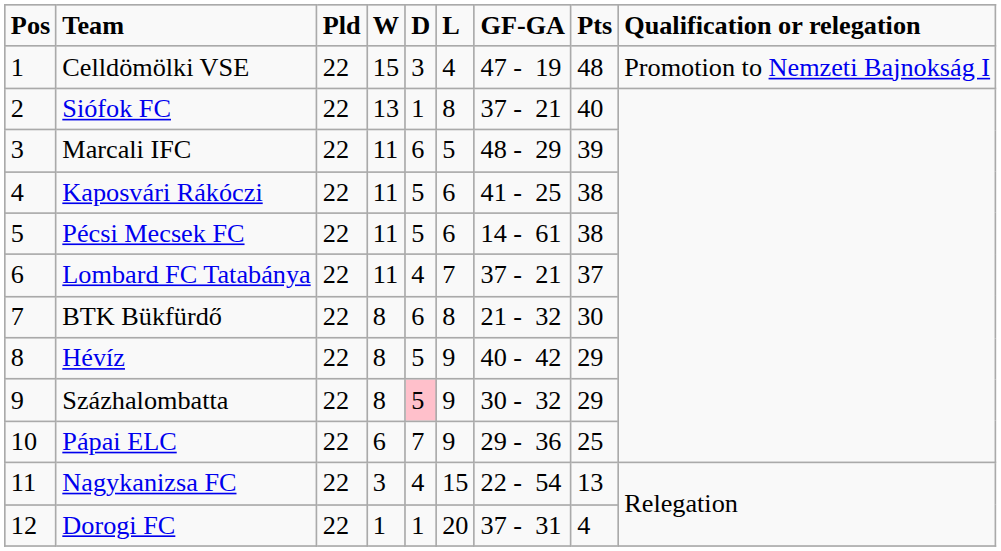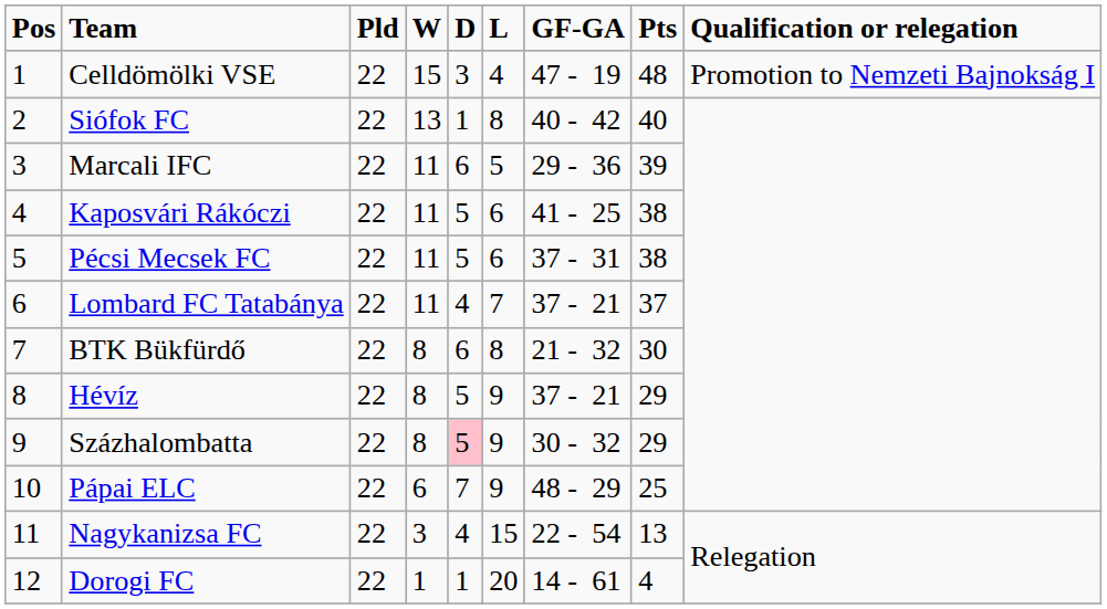Siófok FC | GF-GA: 37 - 21 -> 40 - 42
Marcali IFC | GF-GA: 48 - 29 -> 29 - 36
Pécsi Mecsek FC | GF-GA: 14 - 61 -> 37 - 31
Hévíz | GF-GA: 40 - 42 -> 37 - 21
Pápai ELC | GF-GA: 29 - 36 -> 48 - 29
Dorogi FC | GF-GA: 37 - 31 -> 14 - 61
